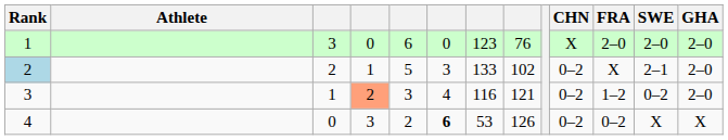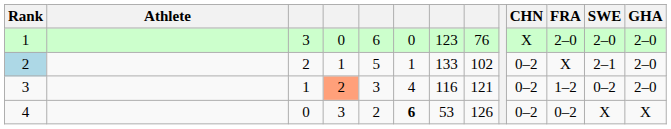row 3 | column 6: 3 -> 1
